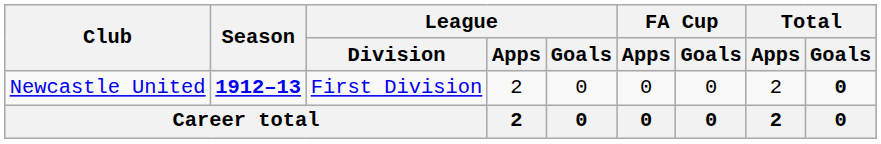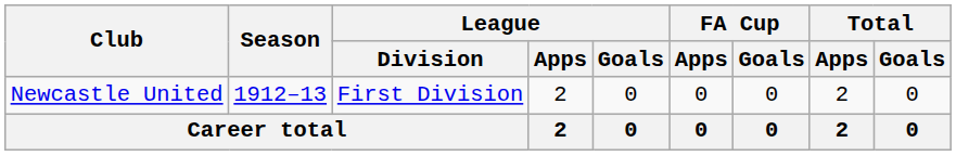Newcastle United | Season: bold -> normal
Newcastle United | Total / Goals: bold -> normal
